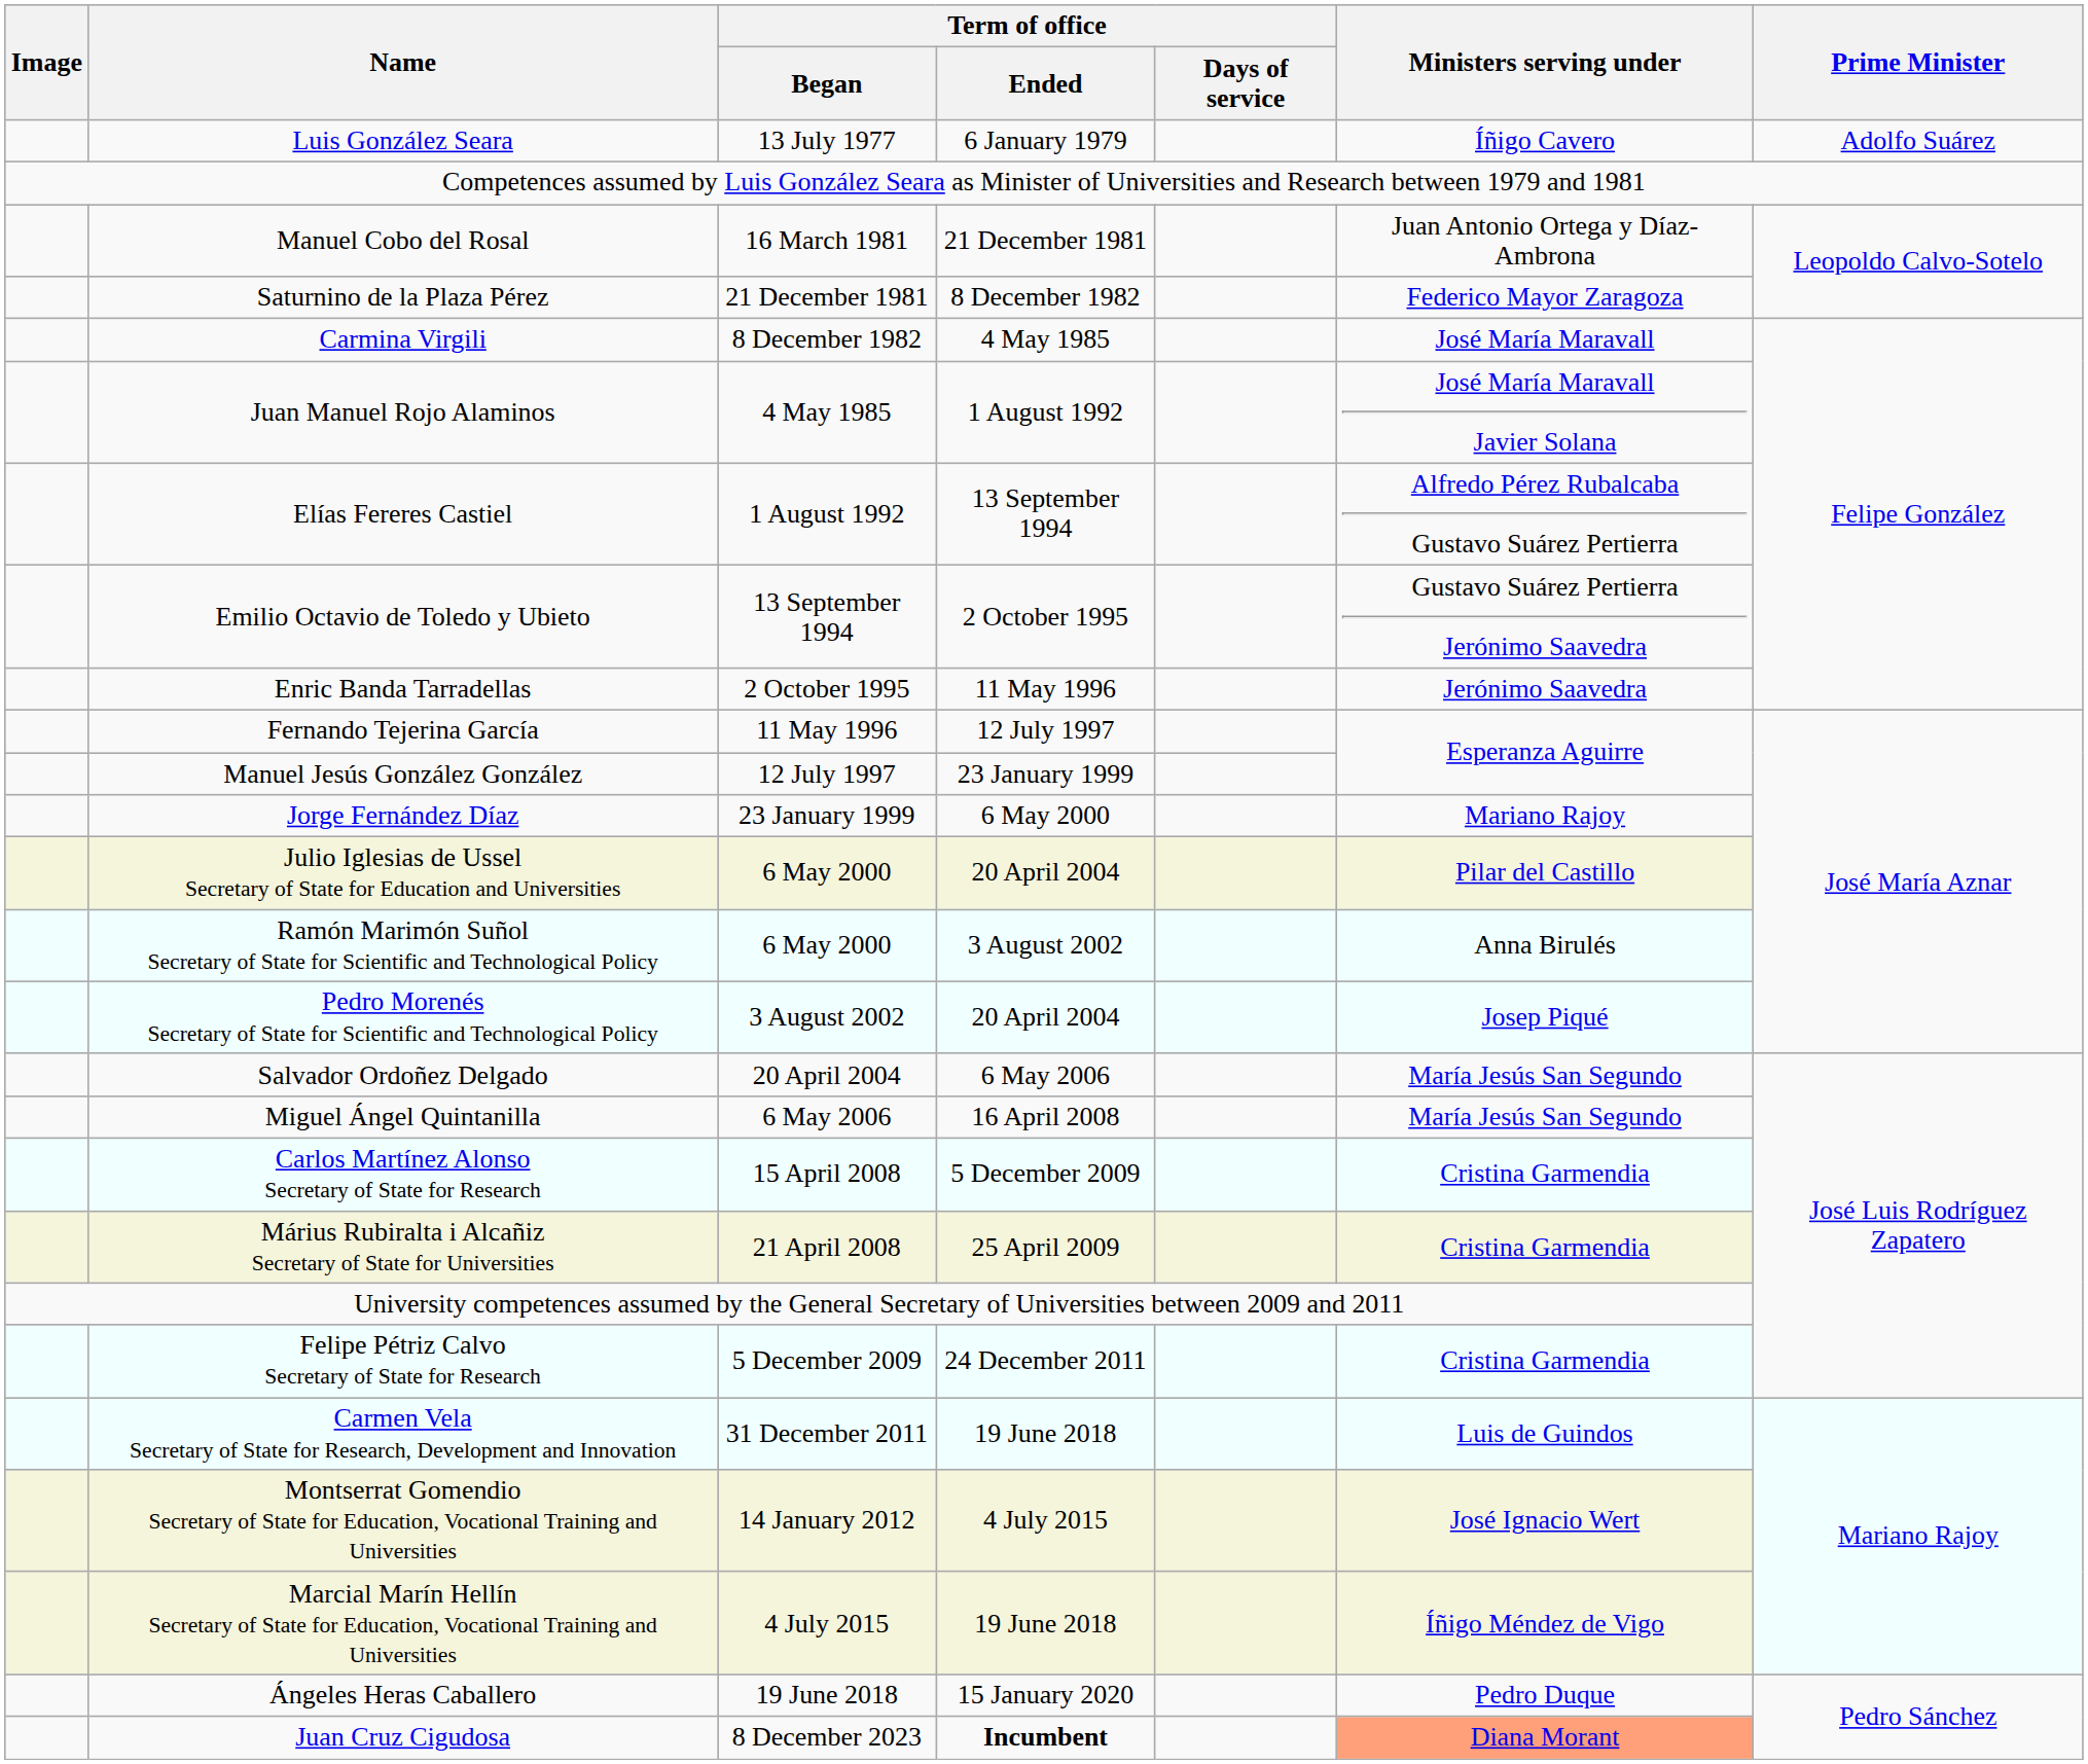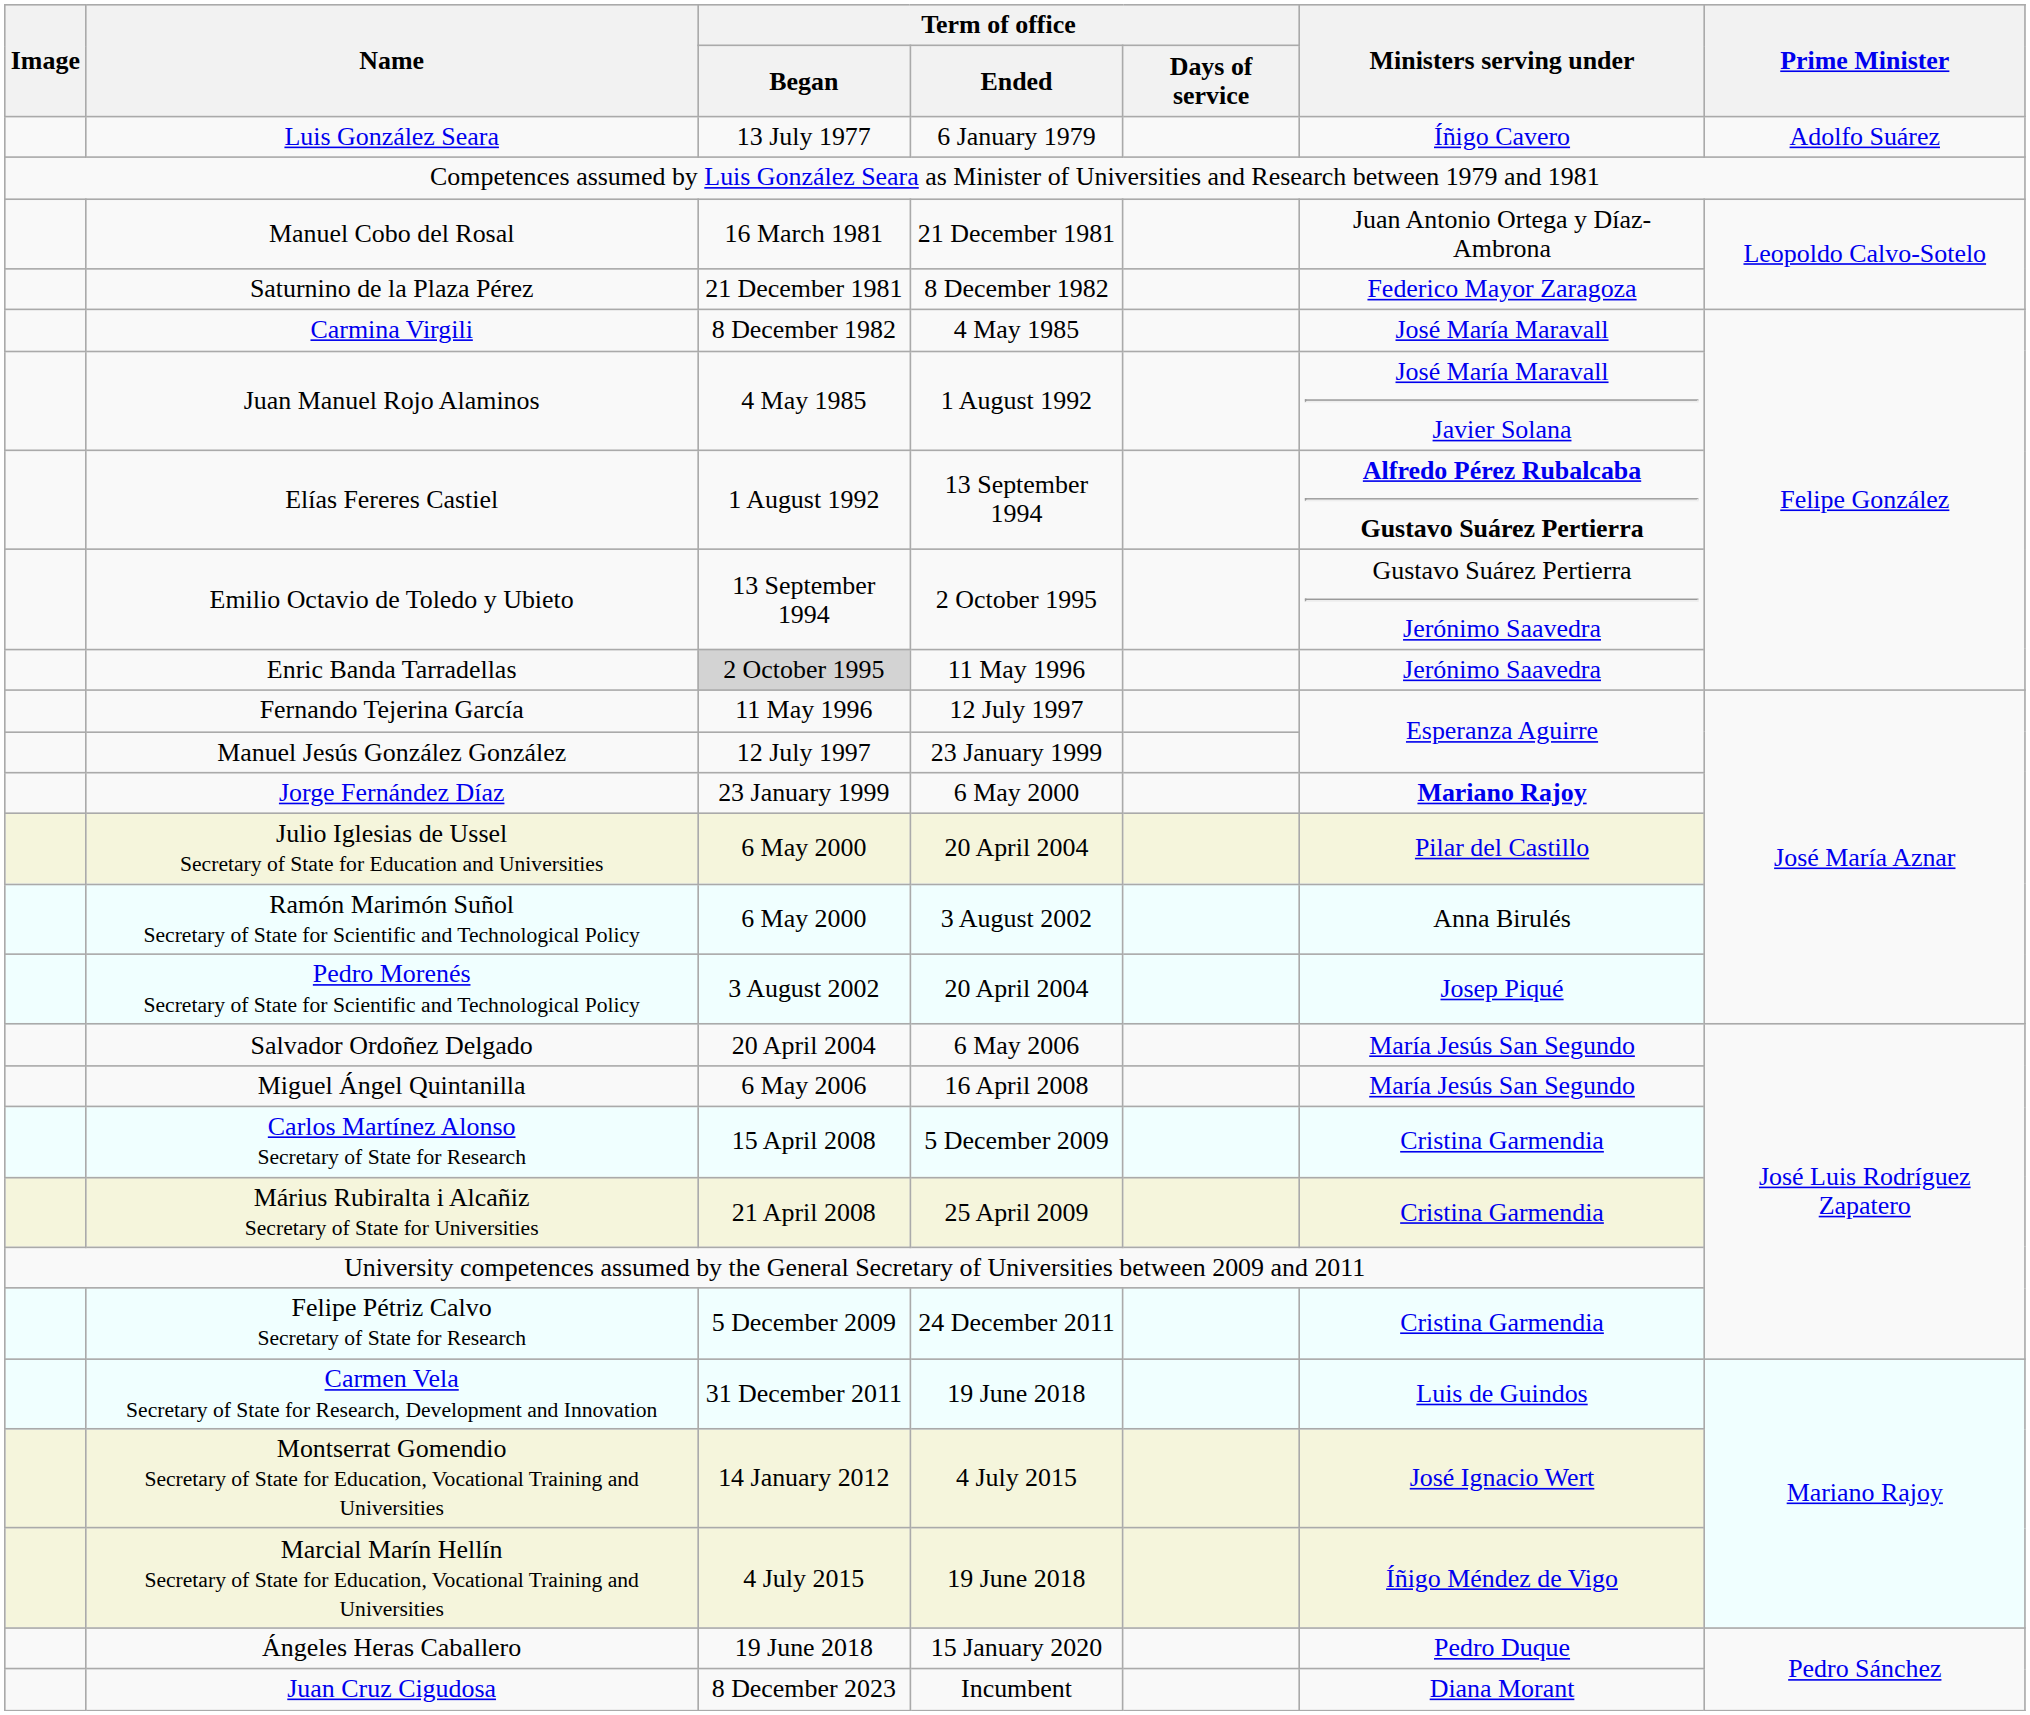Elías Fereres Castiel | Ministers serving under: normal -> bold
Enric Banda Tarradellas | Term of office / Began: no background -> lightgrey background
Jorge Fernández Díaz | Ministers serving under: normal -> bold
Juan Cruz Cigudosa | Term of office / Ended: bold -> normal
Juan Cruz Cigudosa | Ministers serving under: lightsalmon background -> no background
